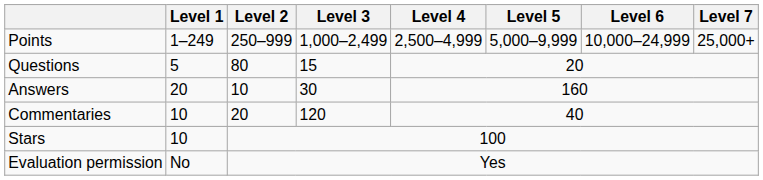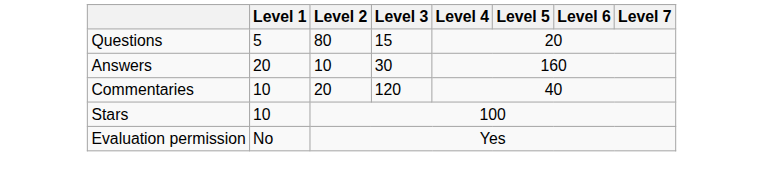- row: Points | 1–249 | 250–999 | 1,000–2,499 | 2,500–4,999 | 5,000–9,999 | 10,000–24,999 | 25,000+
